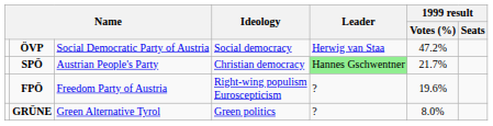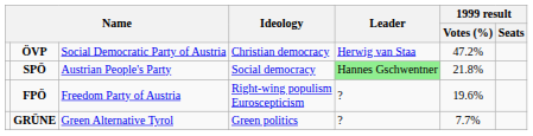ÖVP | Ideology: Social democracy -> Christian democracy
SPÖ | Ideology: Christian democracy -> Social democracy
SPÖ | 1999 result / Votes (%): 21.7% -> 21.8%
GRÜNE | 1999 result / Votes (%): 8.0% -> 7.7%
